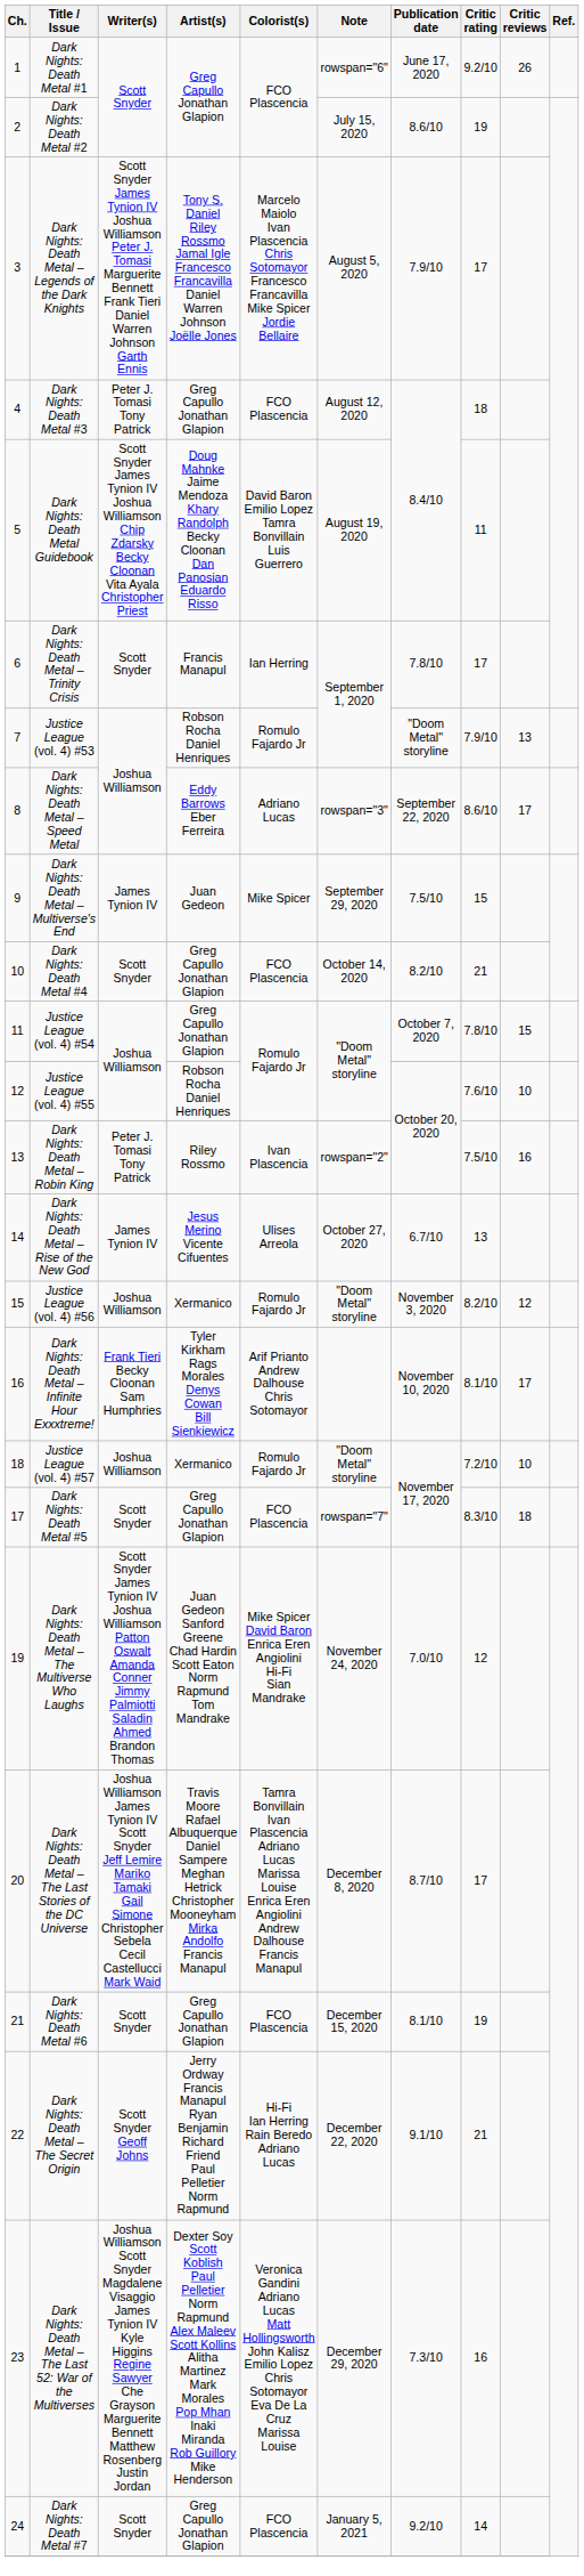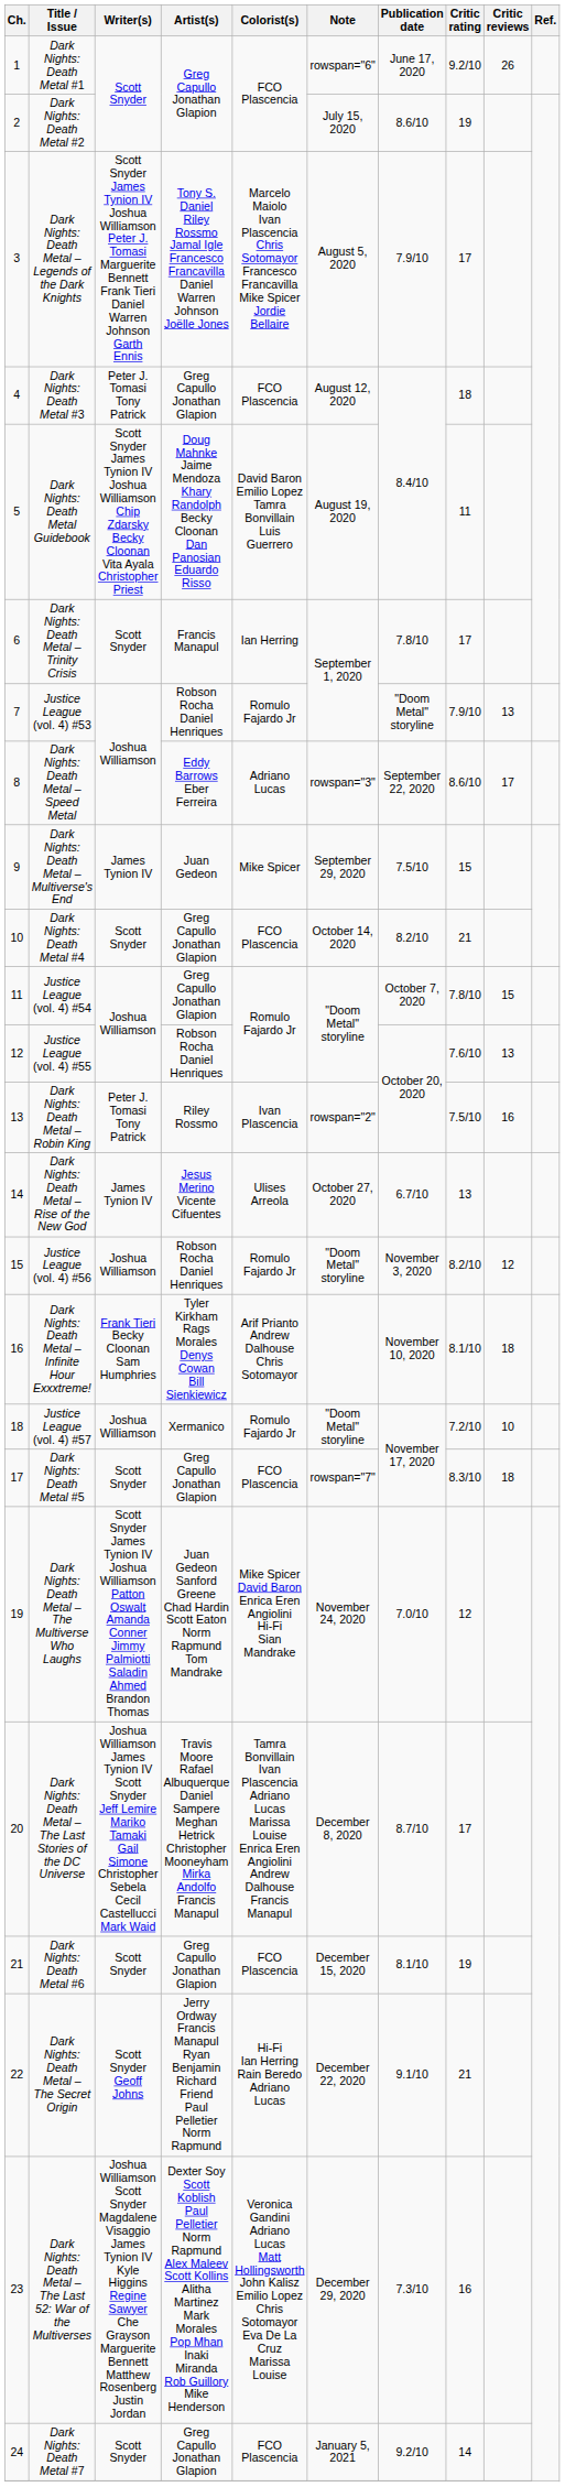Justice League (vol. 4) #55 | Critic reviews: 10 -> 13
Justice League (vol. 4) #56 | Artist(s): Xermanico -> Robson Rocha Daniel Henriques
Dark Nights: Death Metal – Infinite Hour Exxxtreme! | Critic reviews: 17 -> 18
